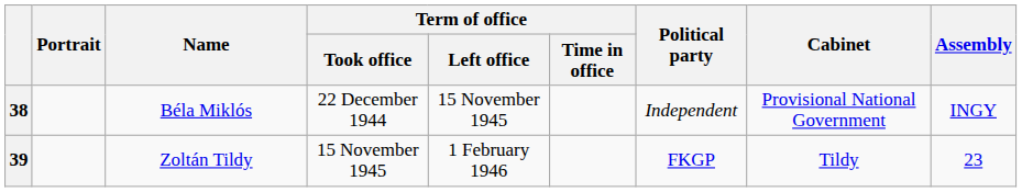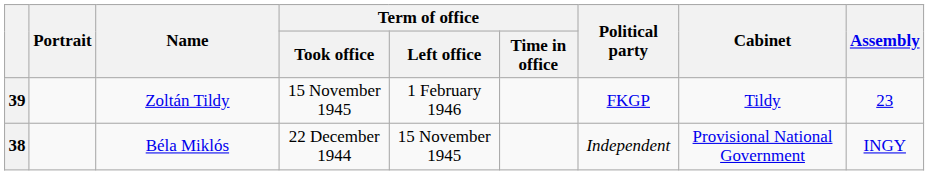rows swapped: 38 <-> 39
